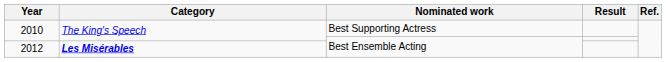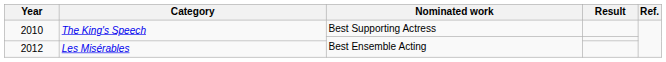2012 | Category: bold -> normal
